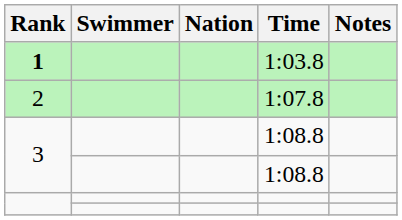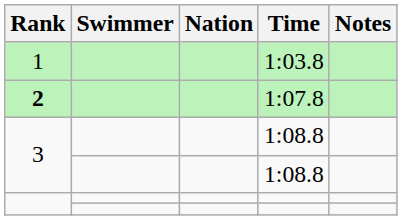1 | Rank: bold -> normal
2 | Rank: normal -> bold
